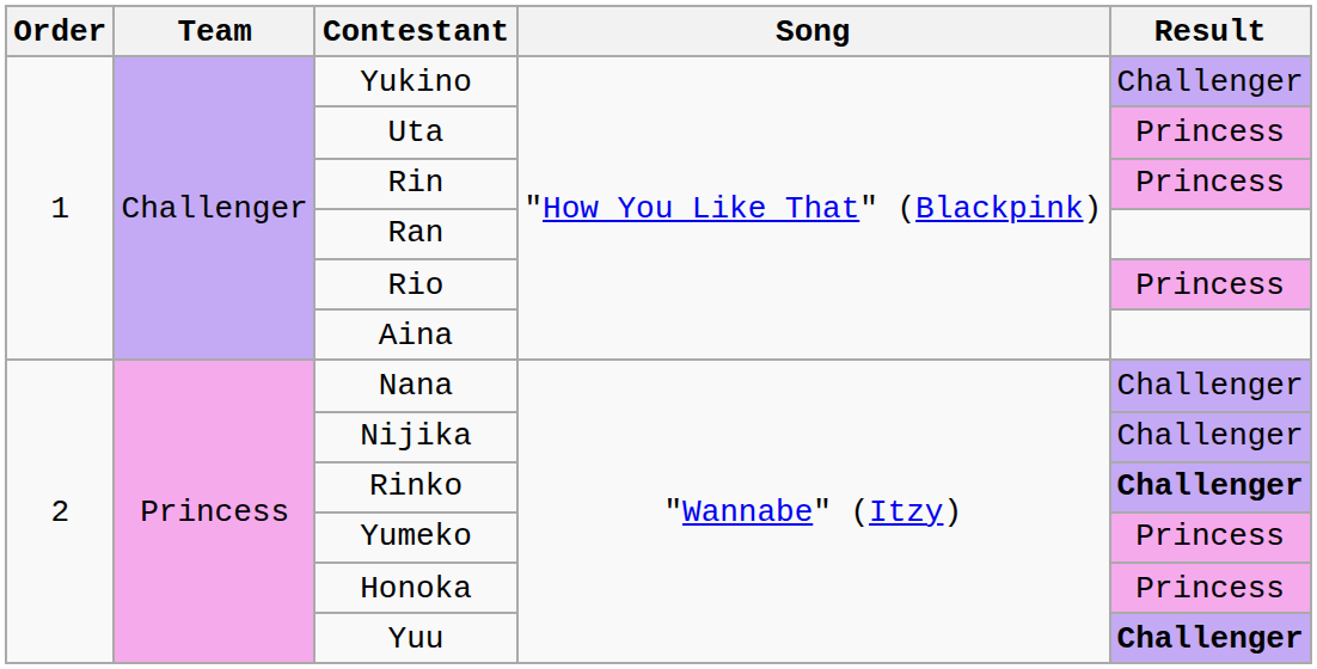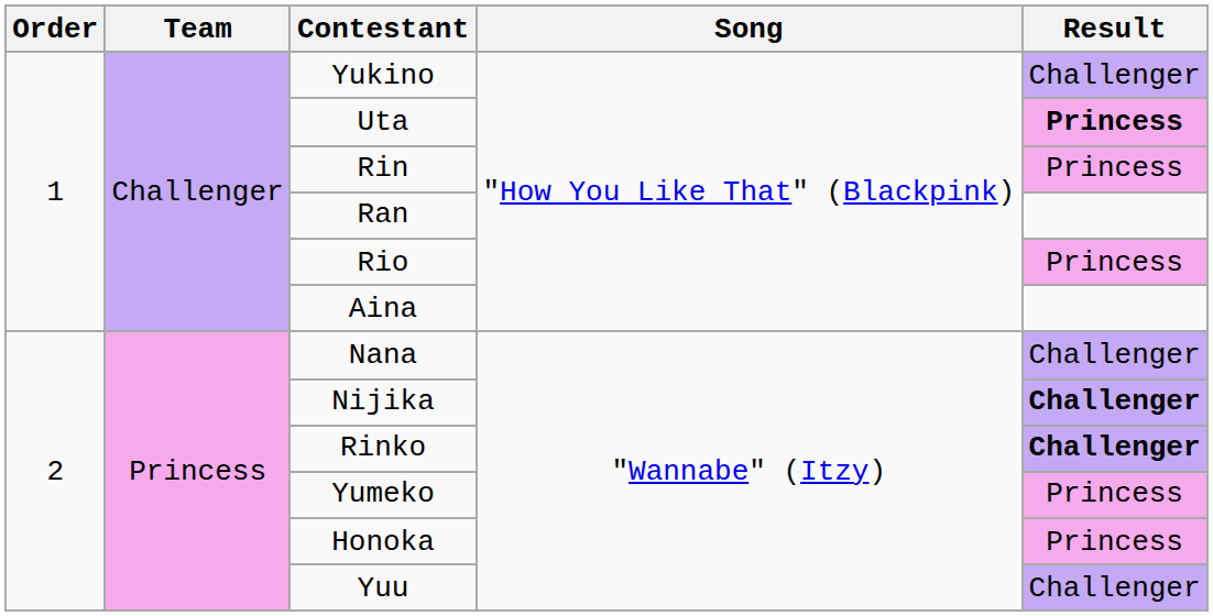Uta | Result: normal -> bold
Nijika | Result: normal -> bold
Yuu | Result: bold -> normal
